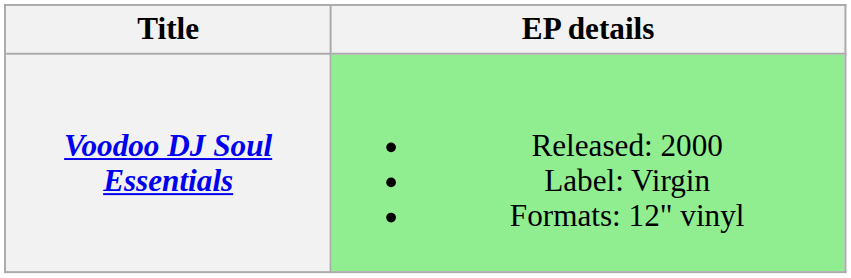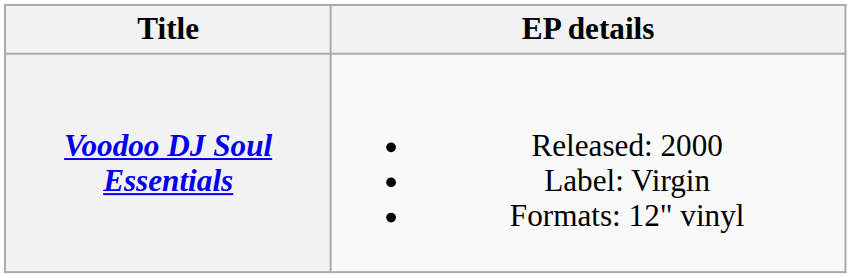Voodoo DJ Soul Essentials | EP details: lightgreen background -> no background
